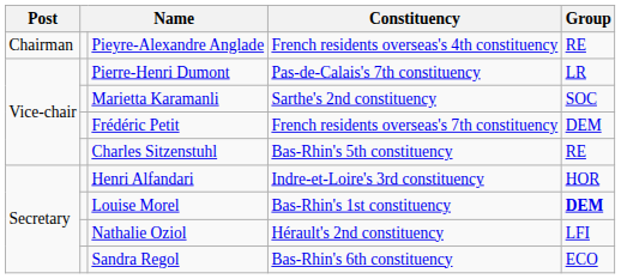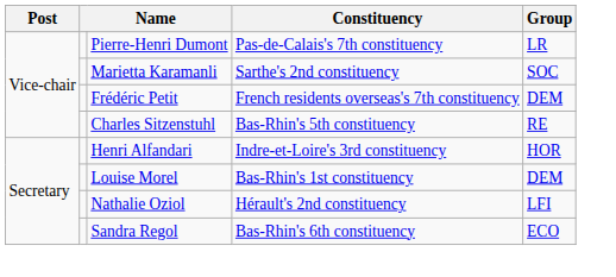- row: Chairman | Pieyre-Alexandre Anglade | French residents overseas's 4th constituency | RE
Louise Morel | Group: bold -> normal
